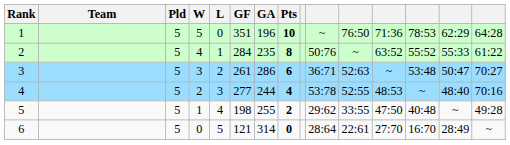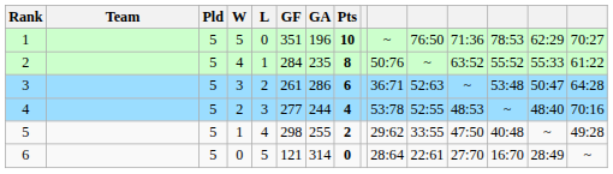row 2 | column 15: 64:28 -> 70:27
row 4 | column 15: 70:27 -> 64:28
row 6 | GF: 198 -> 298
